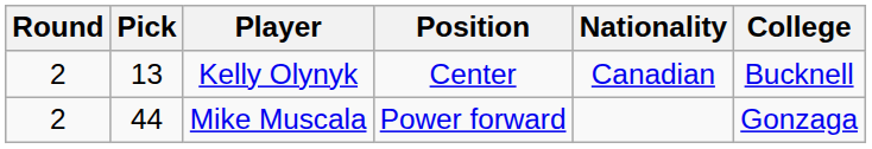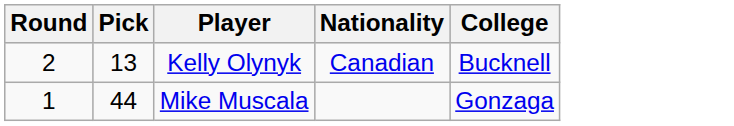- column: Position | Center | Power forward
Mike Muscala | Round: 2 -> 1
